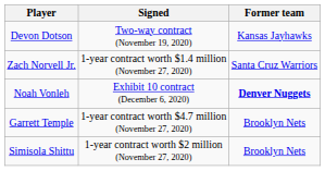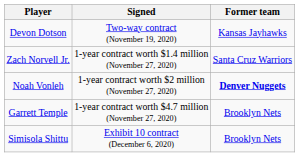Noah Vonleh | Signed: Exhibit 10 contract (December 6, 2020) -> 1-year contract worth $2 million (November 27, 2020)
Simisola Shittu | Signed: 1-year contract worth $2 million (November 27, 2020) -> Exhibit 10 contract (December 6, 2020)
